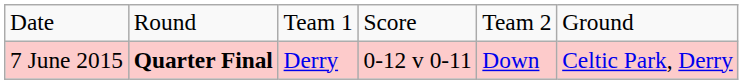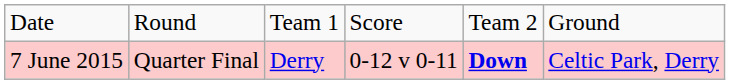7 June 2015 | column 2: bold -> normal
7 June 2015 | column 5: normal -> bold
